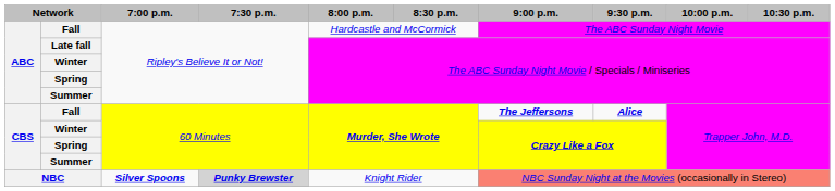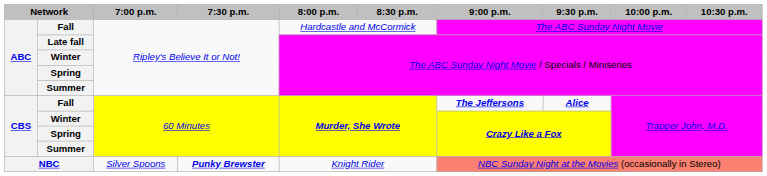NBC | 7:00 p.m.: bold -> normal
NBC | 7:30 p.m.: lightgrey background -> no background
